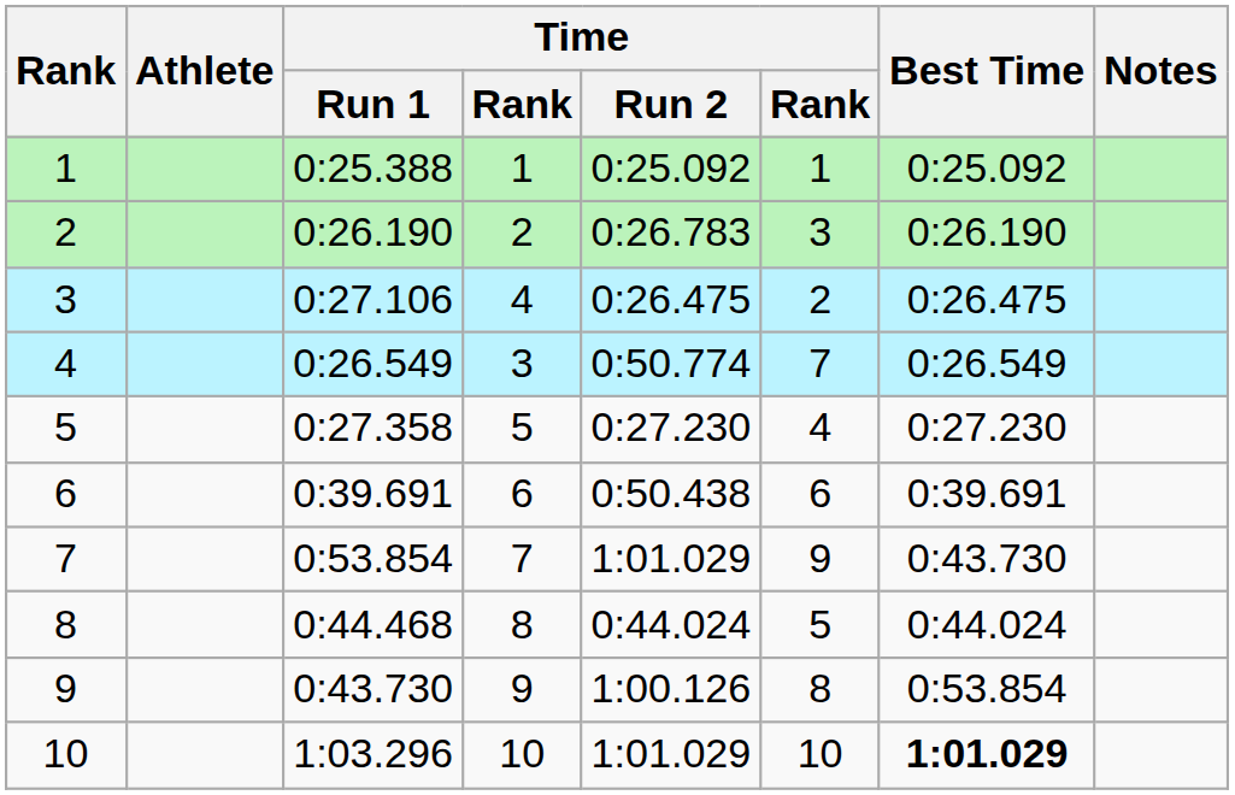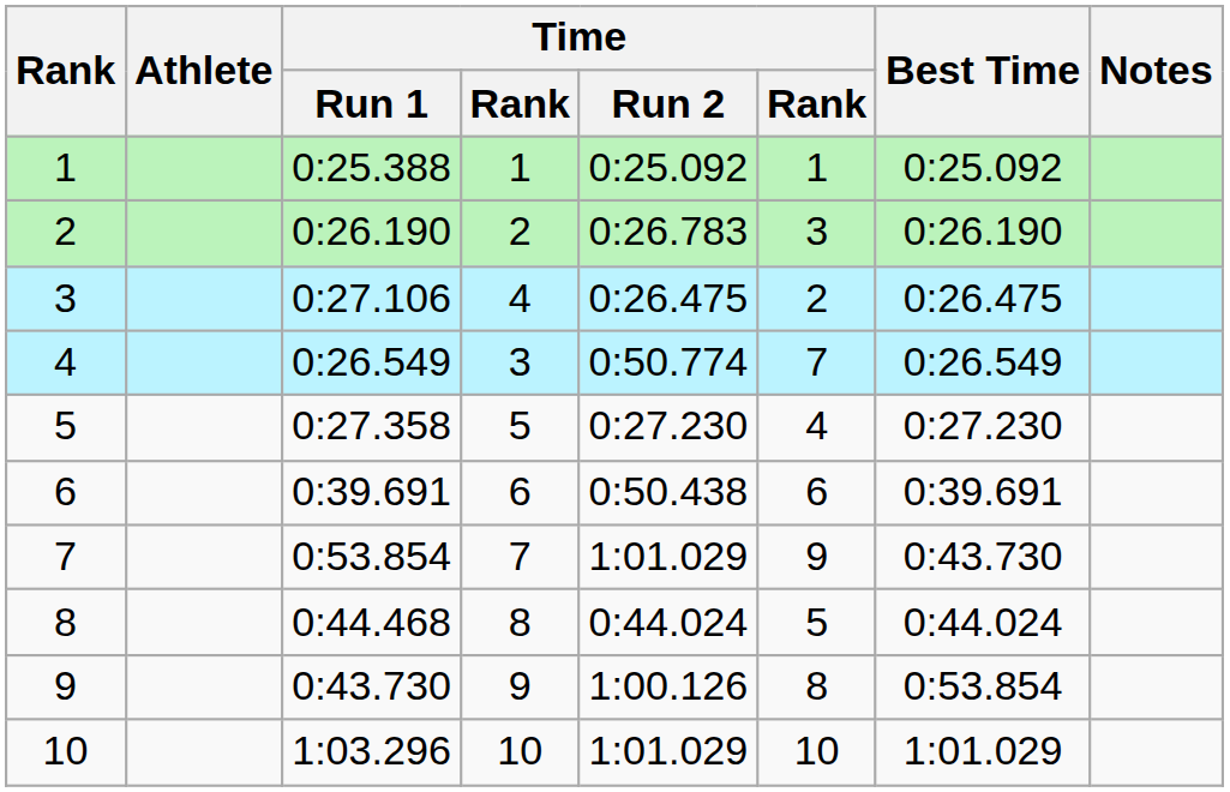row 12 | Best Time: bold -> normal
